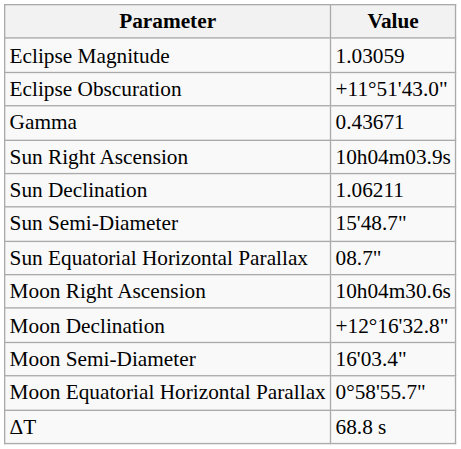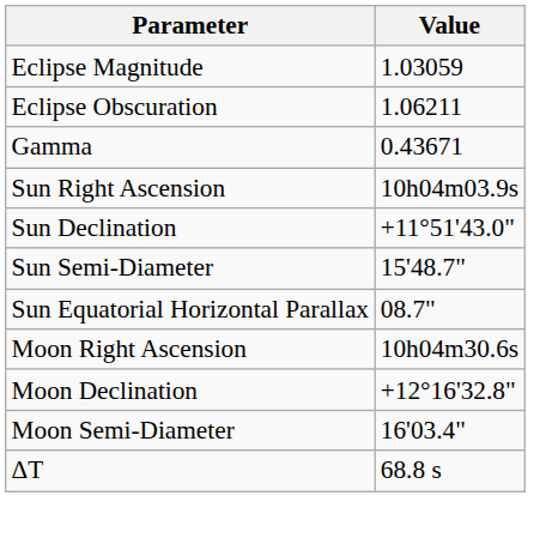Eclipse Obscuration | Value: +11°51'43.0" -> 1.06211
Sun Declination | Value: 1.06211 -> +11°51'43.0"
- row: Moon Equatorial Horizontal Parallax | 0°58'55.7"
